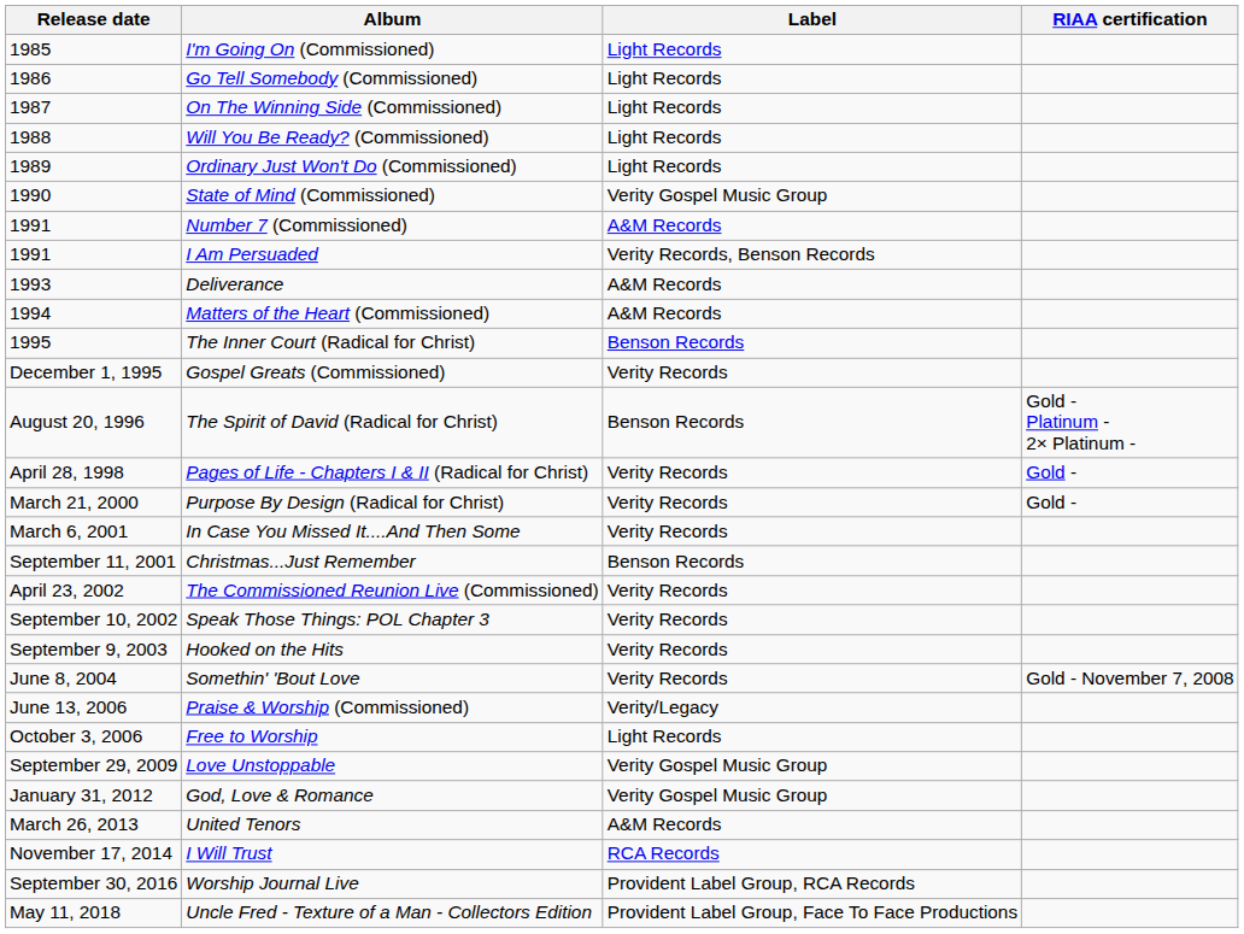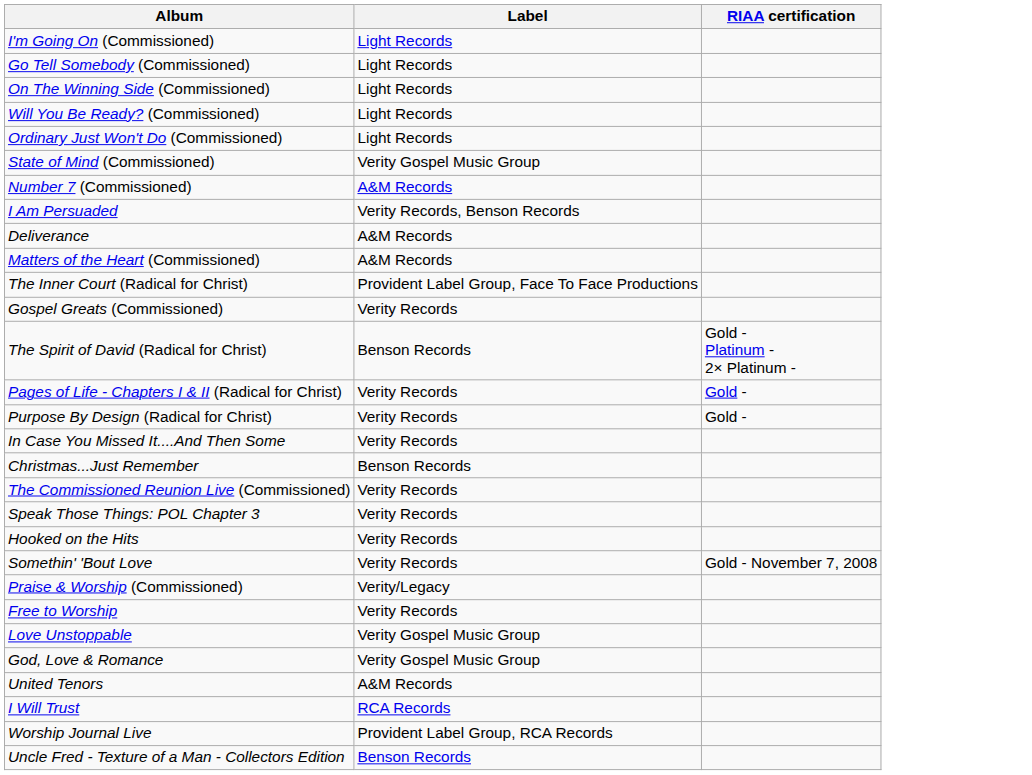- column: Release date | 1985 | 1986 | 1987 | 1988 | 1989 | 1990 | 1991 | 1991 | 1993 | 1994 | 1995 | December 1, 1995 | August 20, 1996 | April 28, 1998 | March 21, 2000 | March 6, 2001 | September 11, 2001 | April 23, 2002 | September 10, 2002 | September 9, 2003 | June 8, 2004 | June 13, 2006 | October 3, 2006 | September 29, 2009 | January 31, 2012 | March 26, 2013 | November 17, 2014 | September 30, 2016 | May 11, 2018
The Inner Court (Radical for Christ) | Label: Benson Records -> Provident Label Group, Face To Face Productions
Free to Worship | Label: Light Records -> Verity Records
Uncle Fred - Texture of a Man - Collectors Edition | Label: Provident Label Group, Face To Face Productions -> Benson Records
